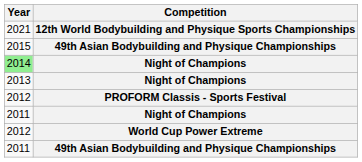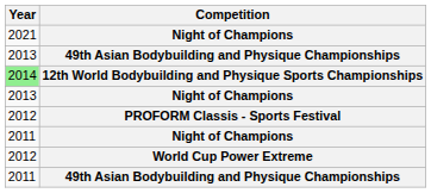row 2 | Competition: 12th World Bodybuilding and Physique Sports Championships -> Night of Champions
row 3 | Year: 2015 -> 2013
row 4 | Competition: Night of Champions -> 12th World Bodybuilding and Physique Sports Championships
